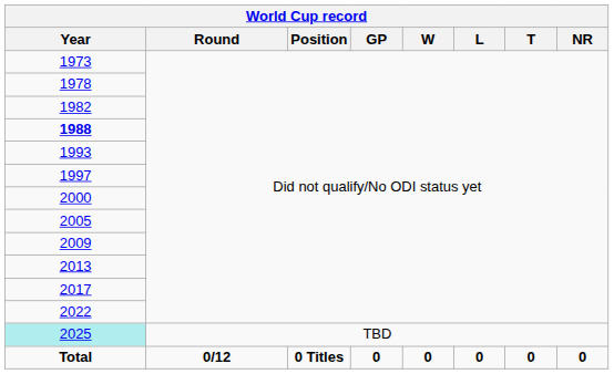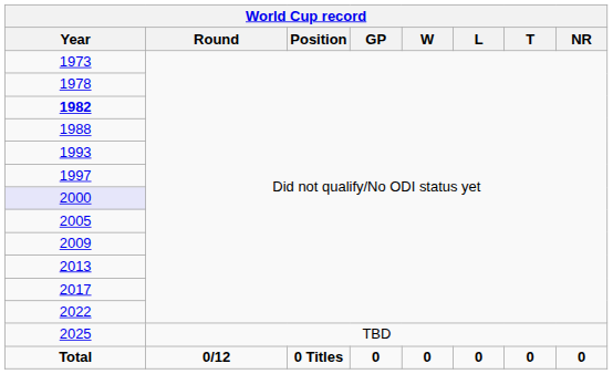1982 | World Cup record / Year: normal -> bold
1988 | World Cup record / Year: bold -> normal
2000 | World Cup record / Year: no background -> lavender background
2025 | World Cup record / Year: paleturquoise background -> no background
